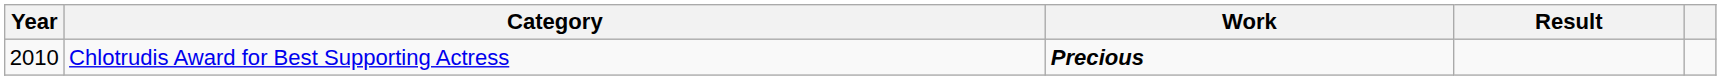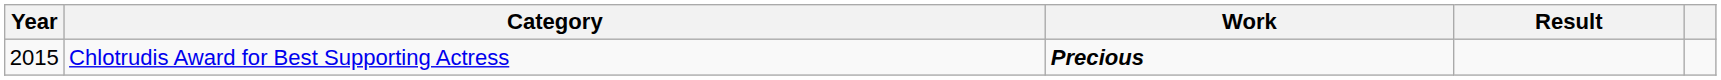Chlotrudis Award for Best Supporting Actress | Year: 2010 -> 2015
